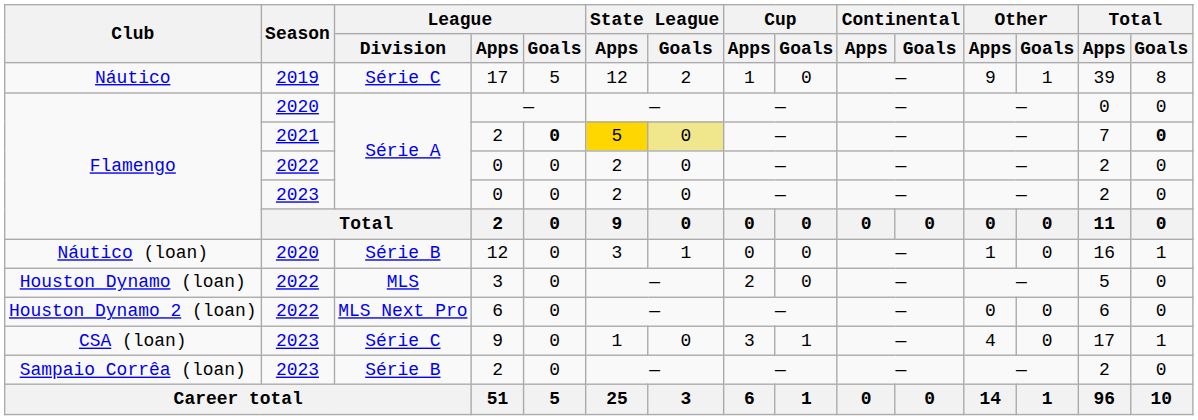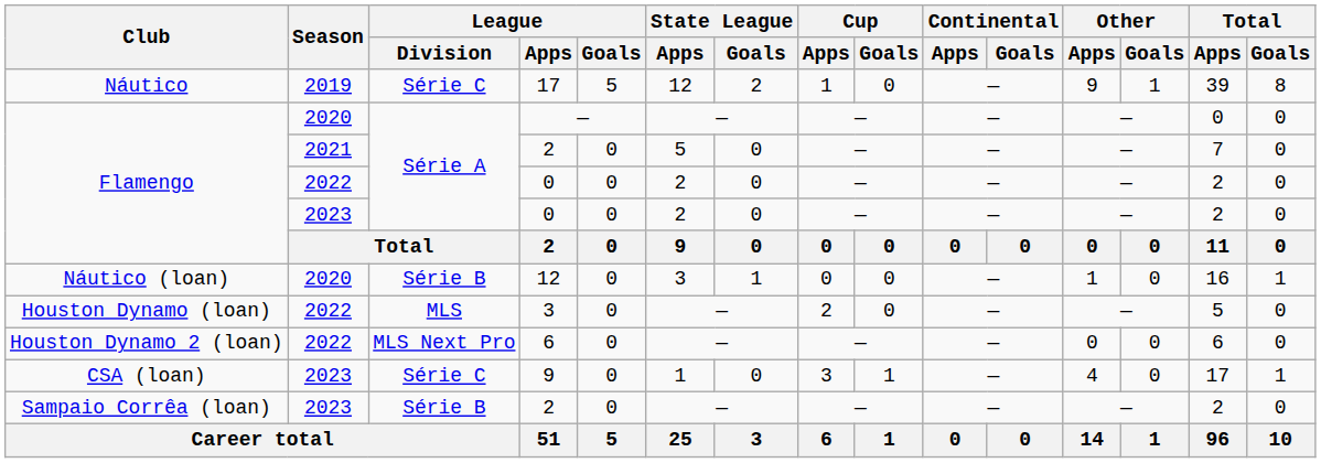2021 / 2 | League / Goals: bold -> normal
2021 / 2 | State League / Apps: gold background -> no background
2021 / 2 | State League / Goals: khaki background -> no background
2021 / 2 | Total / Goals: bold -> normal
